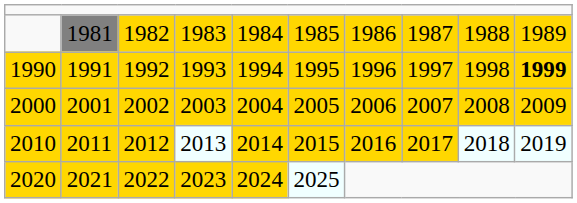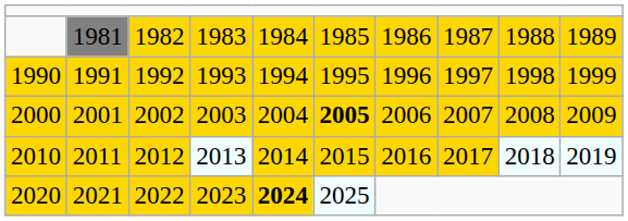1990 | column 10: bold -> normal
2000 | column 6: normal -> bold
2020 | column 5: normal -> bold
